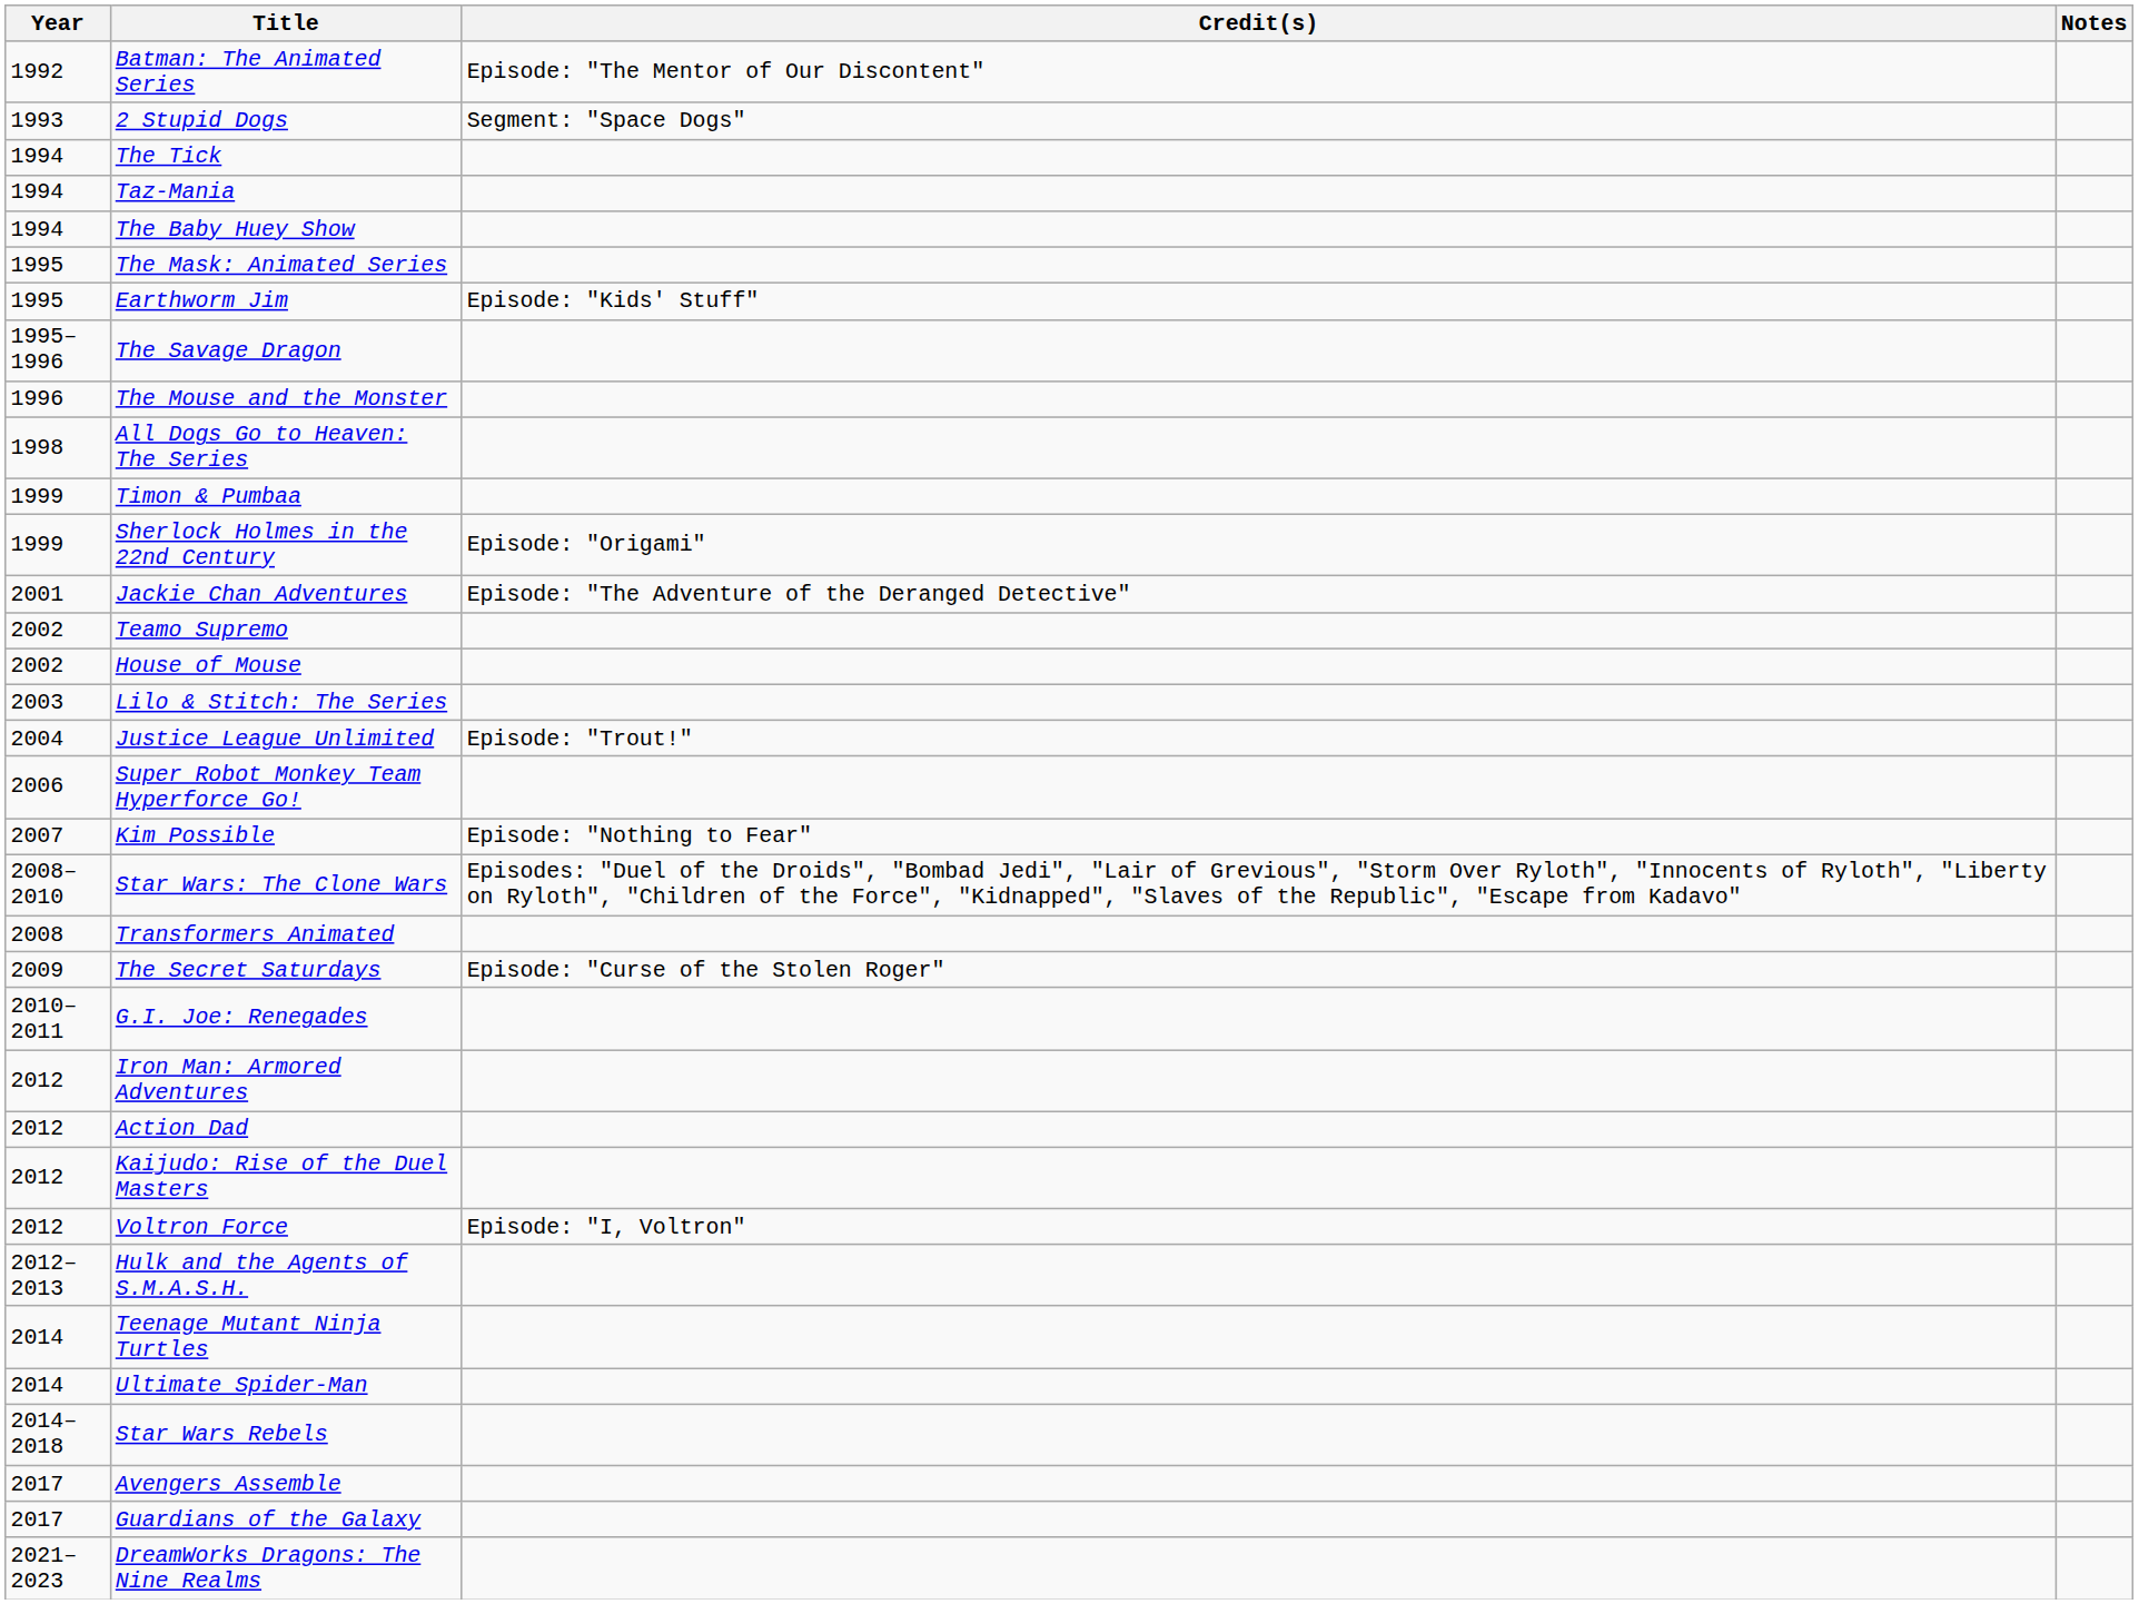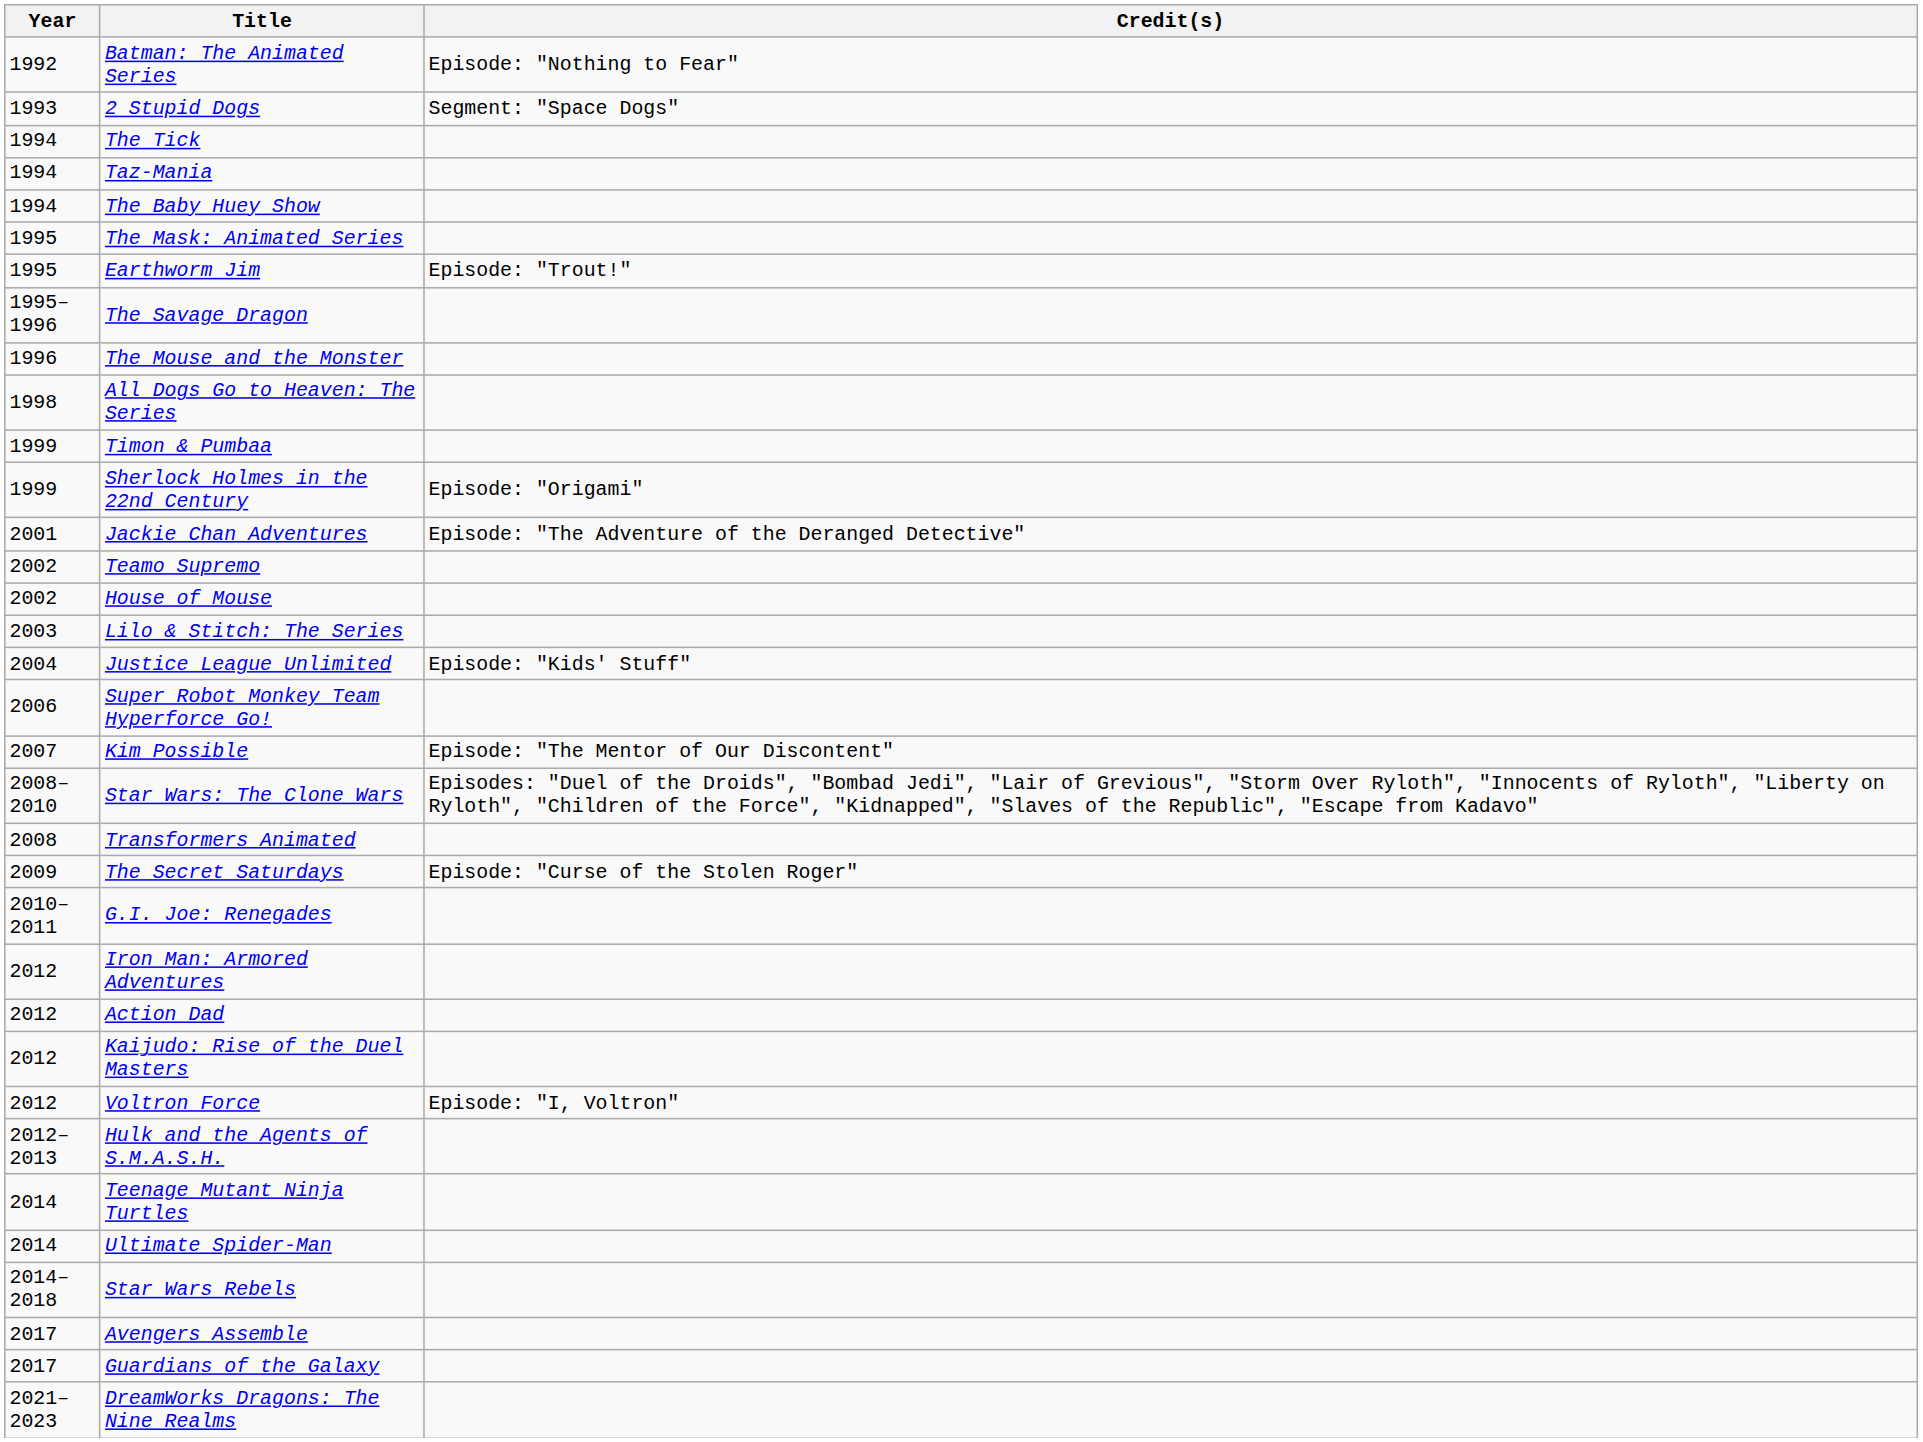- column: Notes
Batman: The Animated Series | Credit(s): Episode: "The Mentor of Our Discontent" -> Episode: "Nothing to Fear"
Earthworm Jim | Credit(s): Episode: "Kids' Stuff" -> Episode: "Trout!"
Justice League Unlimited | Credit(s): Episode: "Trout!" -> Episode: "Kids' Stuff"
Kim Possible | Credit(s): Episode: "Nothing to Fear" -> Episode: "The Mentor of Our Discontent"
